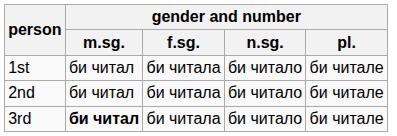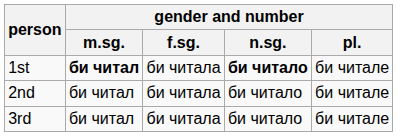1st | gender and number / m.sg.: normal -> bold
1st | gender and number / n.sg.: normal -> bold
3rd | gender and number / m.sg.: bold -> normal
